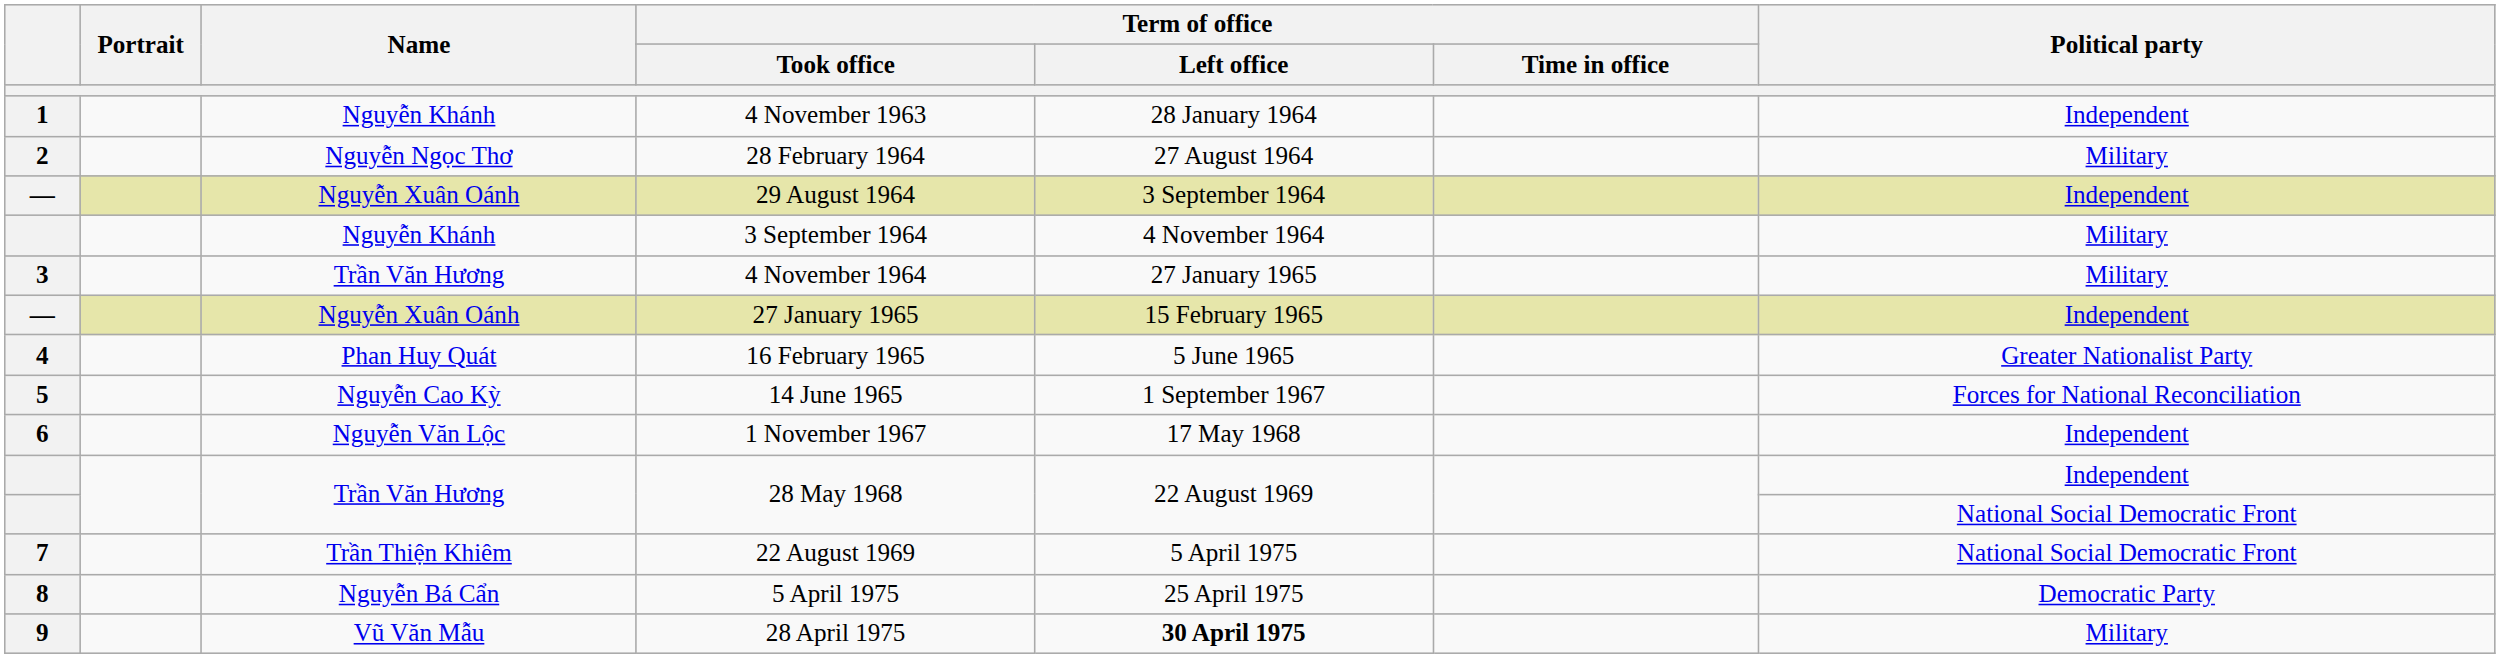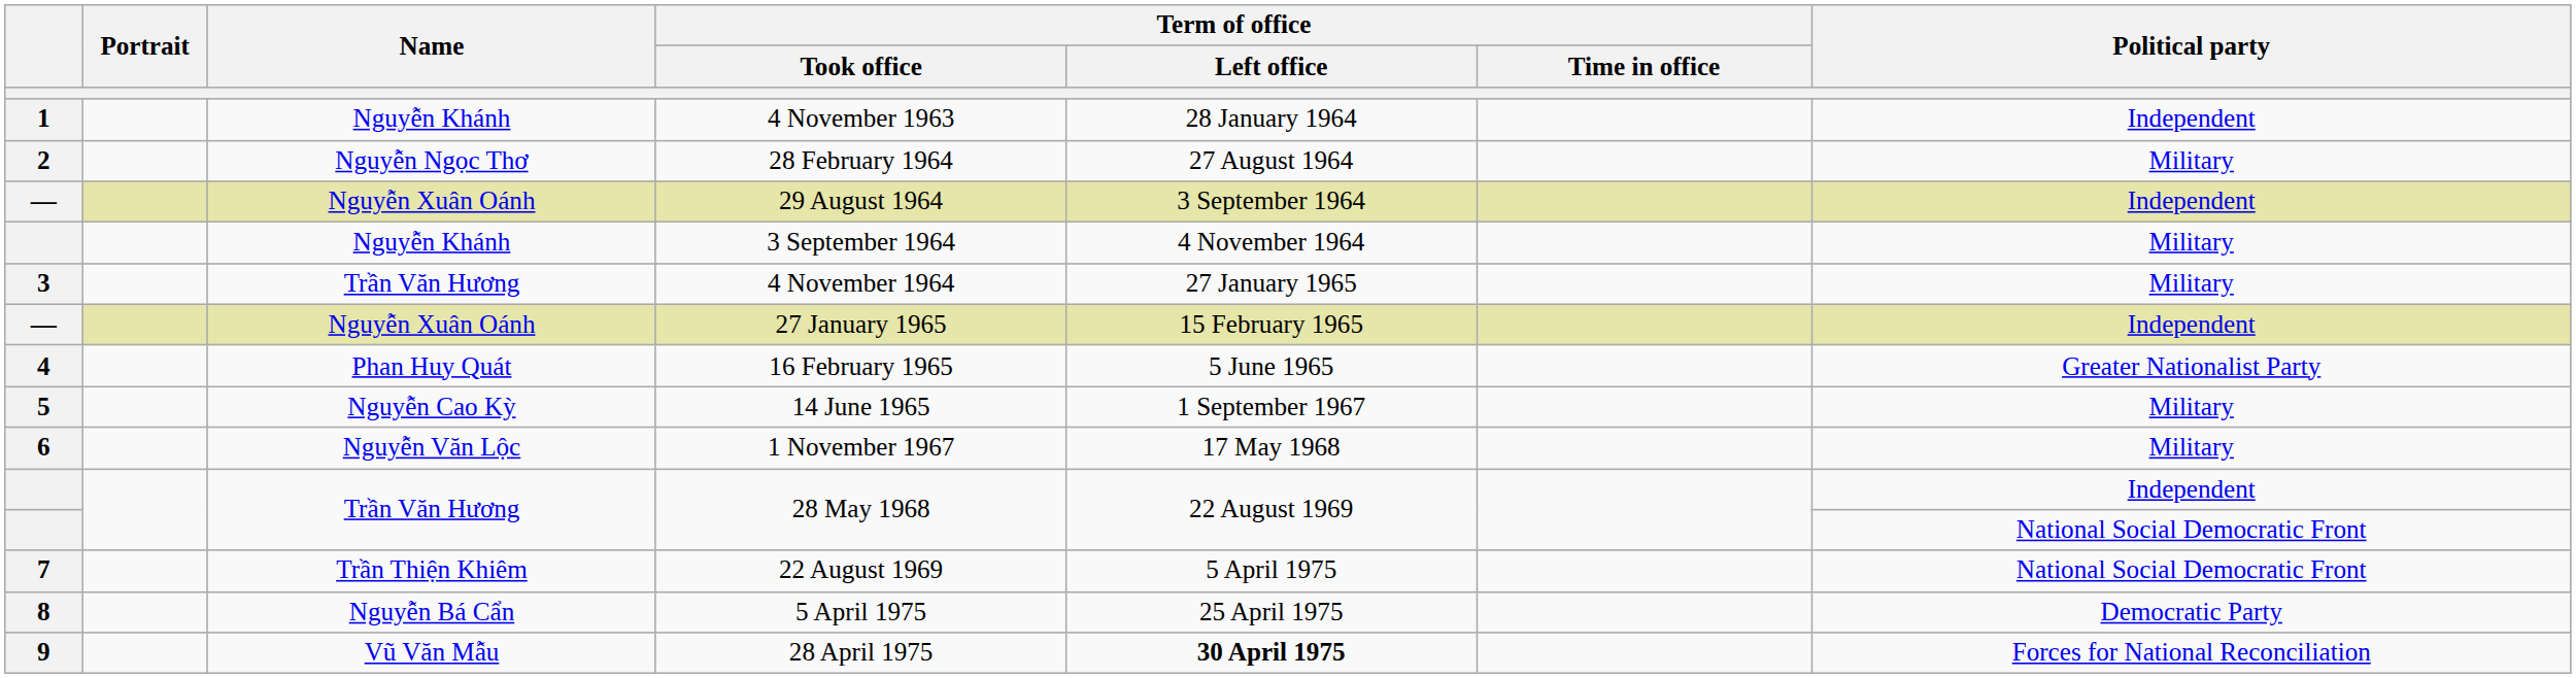14 June 1965 | Political party: Forces for National Reconciliation -> Military
1 November 1967 | Political party: Independent -> Military
28 April 1975 | Political party: Military -> Forces for National Reconciliation
